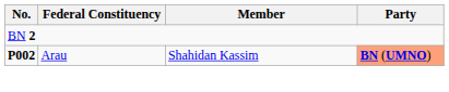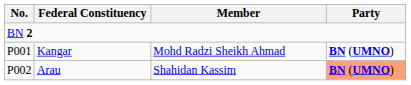+ row: P001 | Kangar | Mohd Radzi Sheikh Ahmad | BN (UMNO)
Arau | No.: bold -> normal
